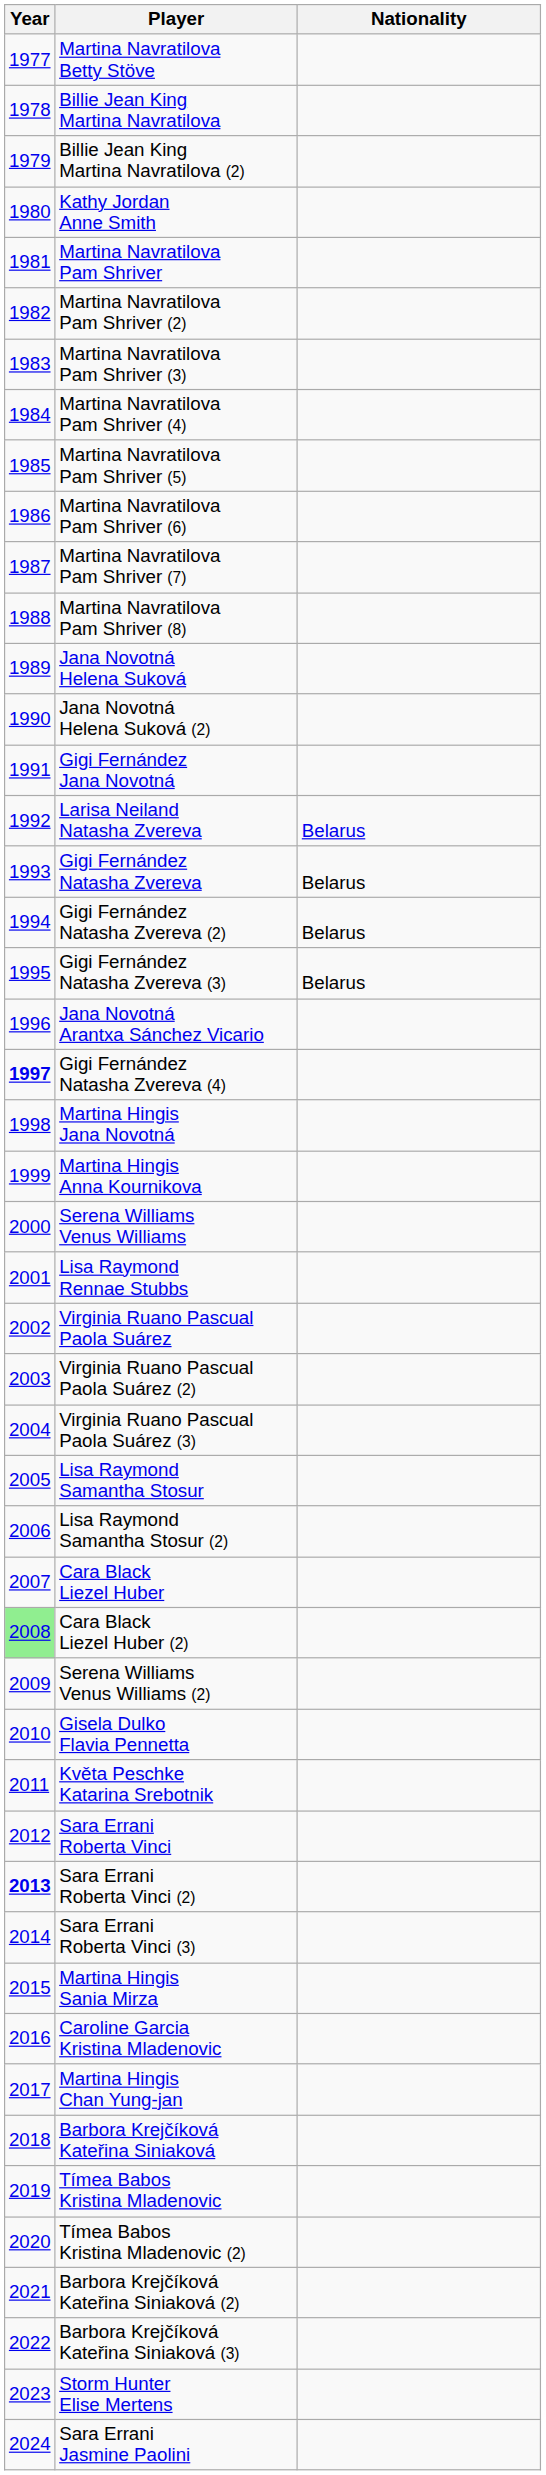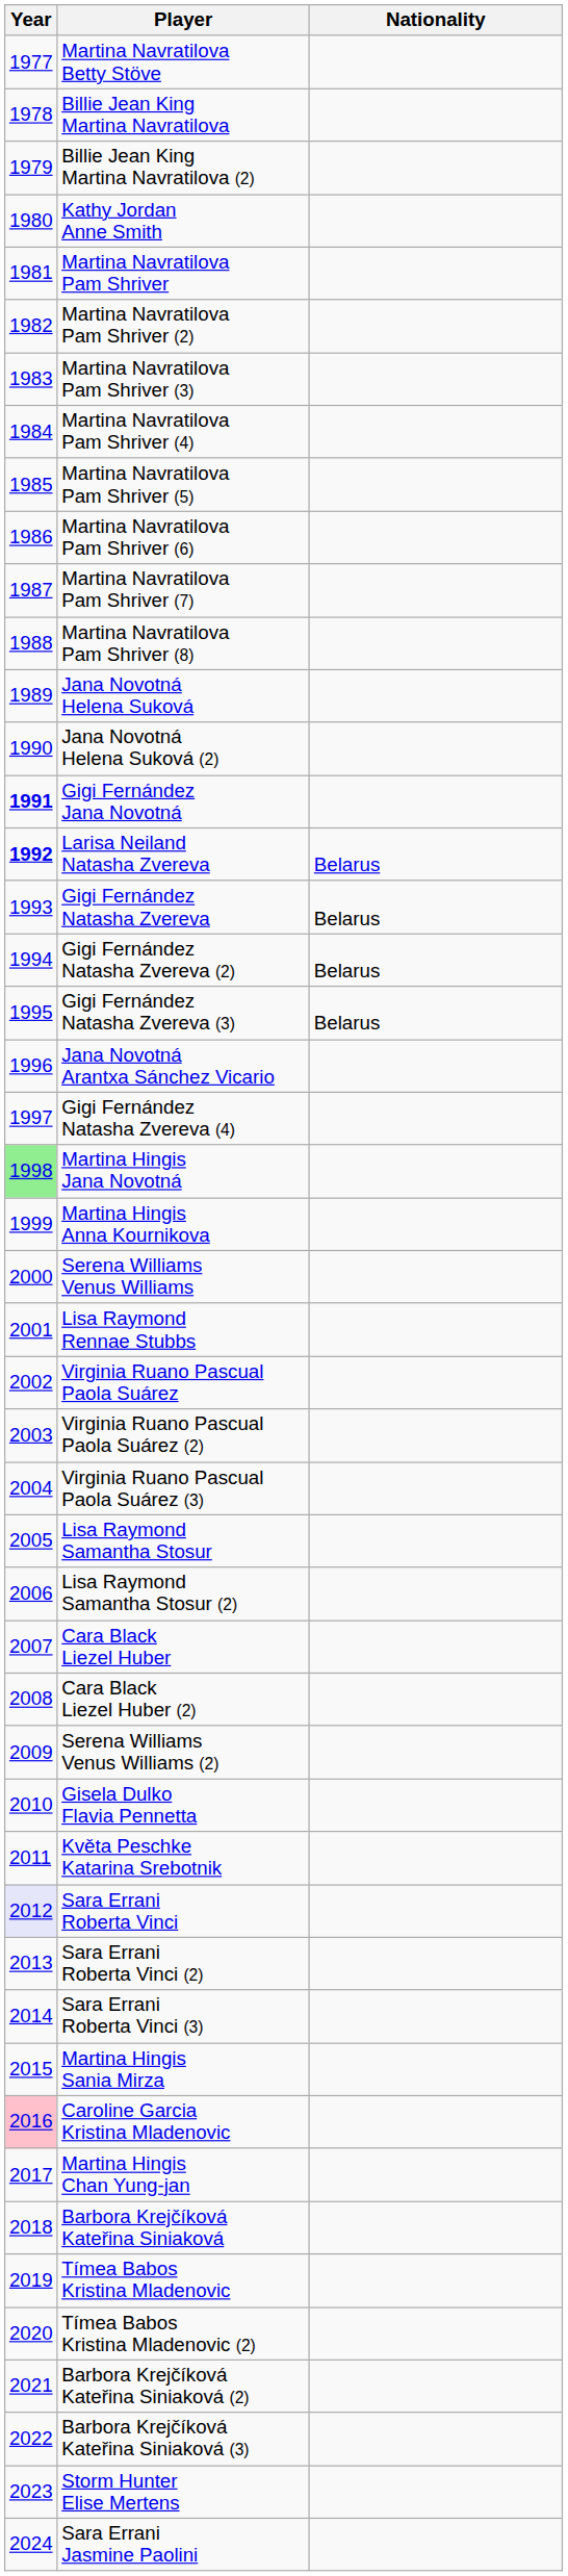Gigi Fernández Jana Novotná | Year: normal -> bold
Larisa Neiland Natasha Zvereva | Year: normal -> bold
Gigi Fernández Natasha Zvereva (4) | Year: bold -> normal
Martina Hingis Jana Novotná | Year: no background -> lightgreen background
Cara Black Liezel Huber (2) | Year: lightgreen background -> no background
Sara Errani Roberta Vinci | Year: no background -> lavender background
Sara Errani Roberta Vinci (2) | Year: bold -> normal
Caroline Garcia Kristina Mladenovic | Year: no background -> pink background
